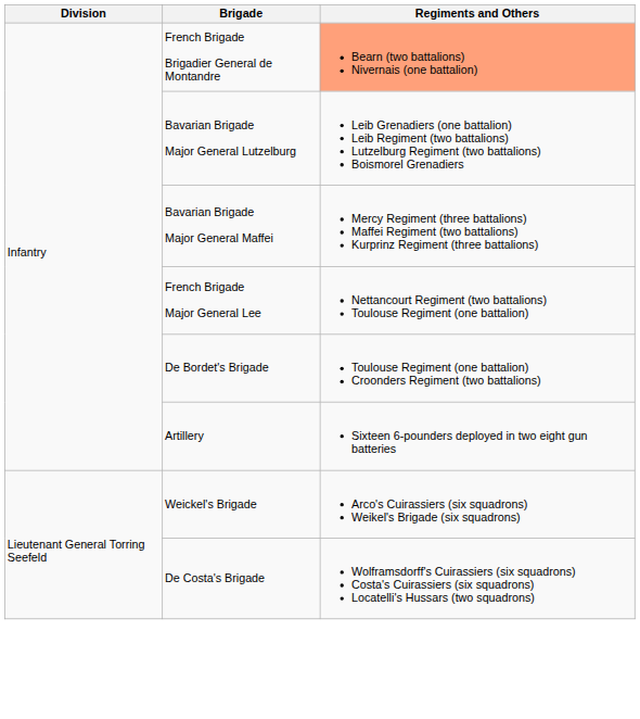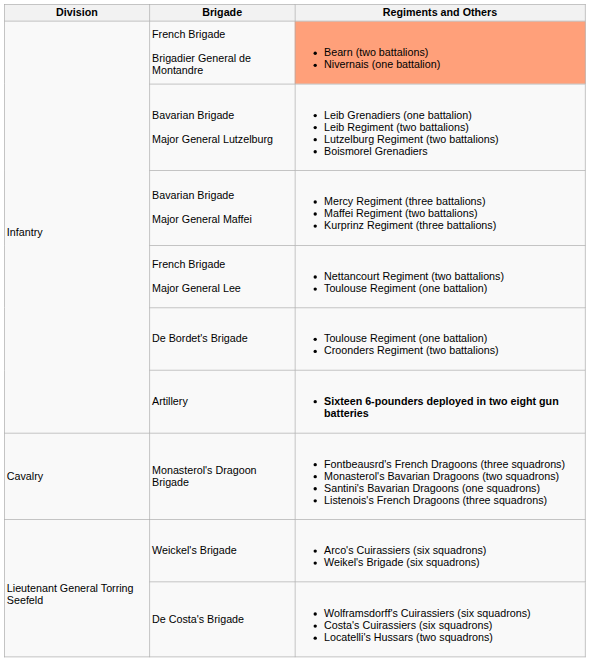Artillery | Regiments and Others: normal -> bold
+ row: Cavalry | Monasterol's Dragoon Brigade | Fontbeausrd's French Dragoons (three squadrons) Monasterol's Bavarian Dragoons (two squadrons) Santini's Bavarian Dragoons (one squadrons) Listenois's French Dragoons (three squadrons)
